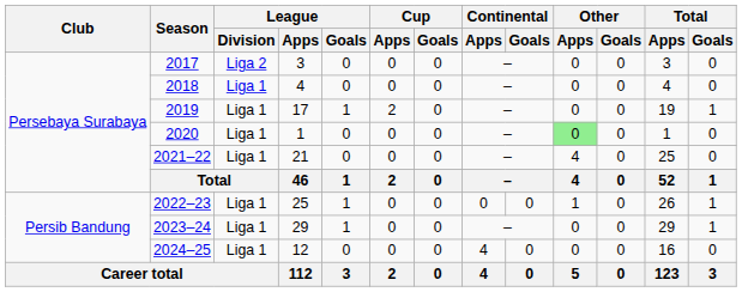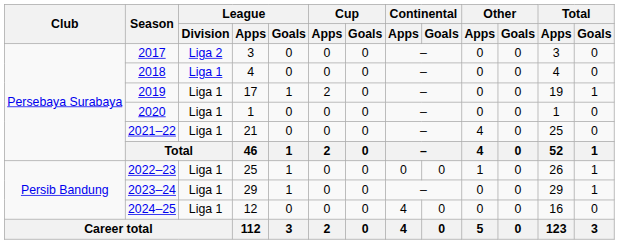2020 | Other / Apps: lightgreen background -> no background
